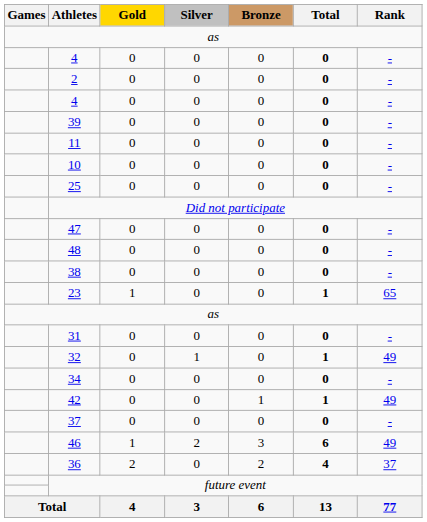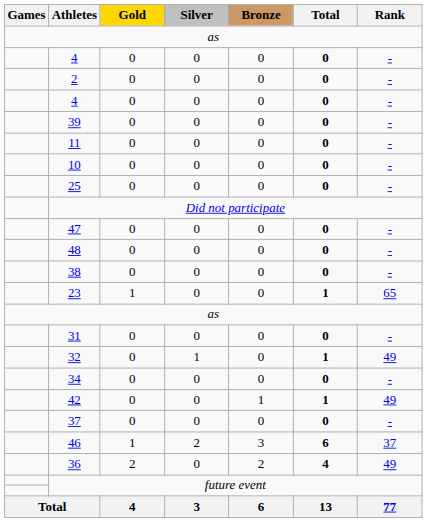46 | Rank: 49 -> 37
36 | Rank: 37 -> 49
